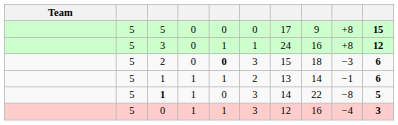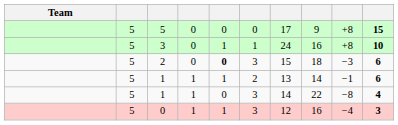row 3 | column 10: 12 -> 10
row 6 | column 3: bold -> normal
row 6 | column 10: 5 -> 4
